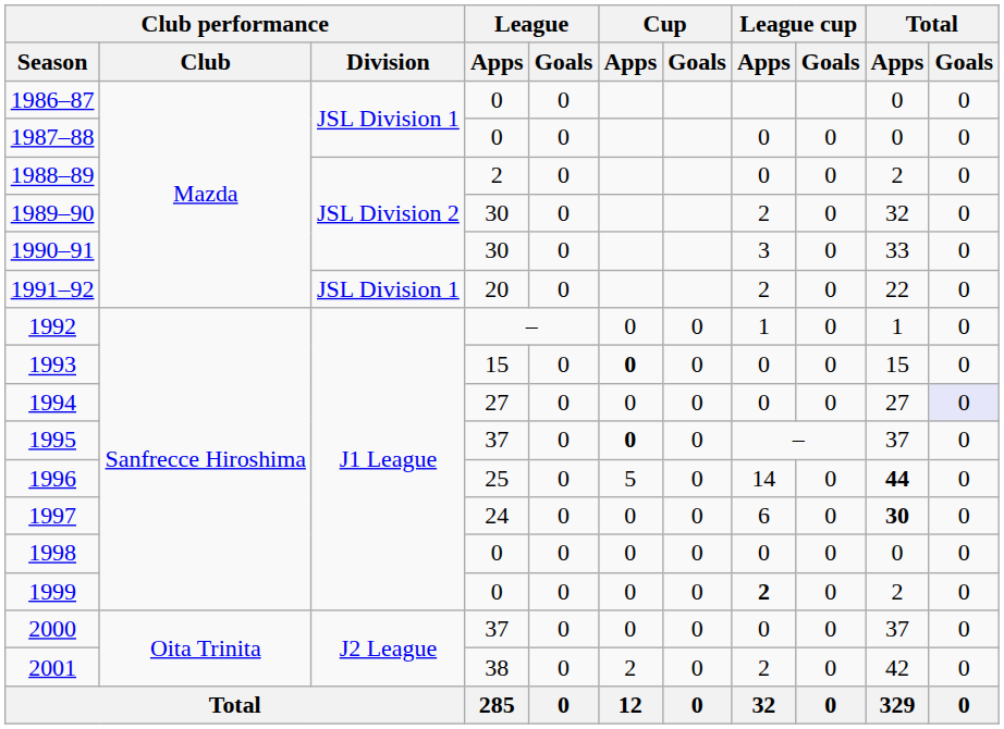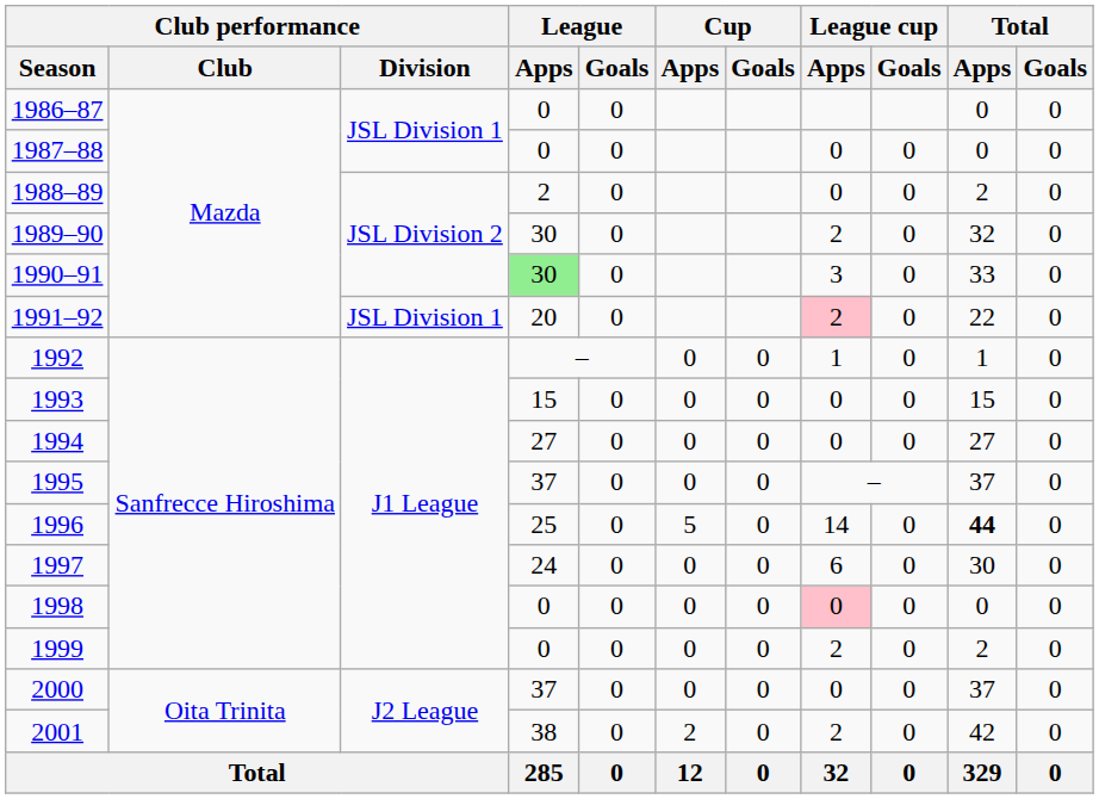1990–91 | League / Apps: no background -> lightgreen background
1991–92 | League cup / Apps: no background -> pink background
1993 | Cup / Apps: bold -> normal
1994 | Total / Goals: lavender background -> no background
1995 | Cup / Apps: bold -> normal
1997 | Total / Apps: bold -> normal
1998 | League cup / Apps: no background -> pink background
1999 | League cup / Apps: bold -> normal
